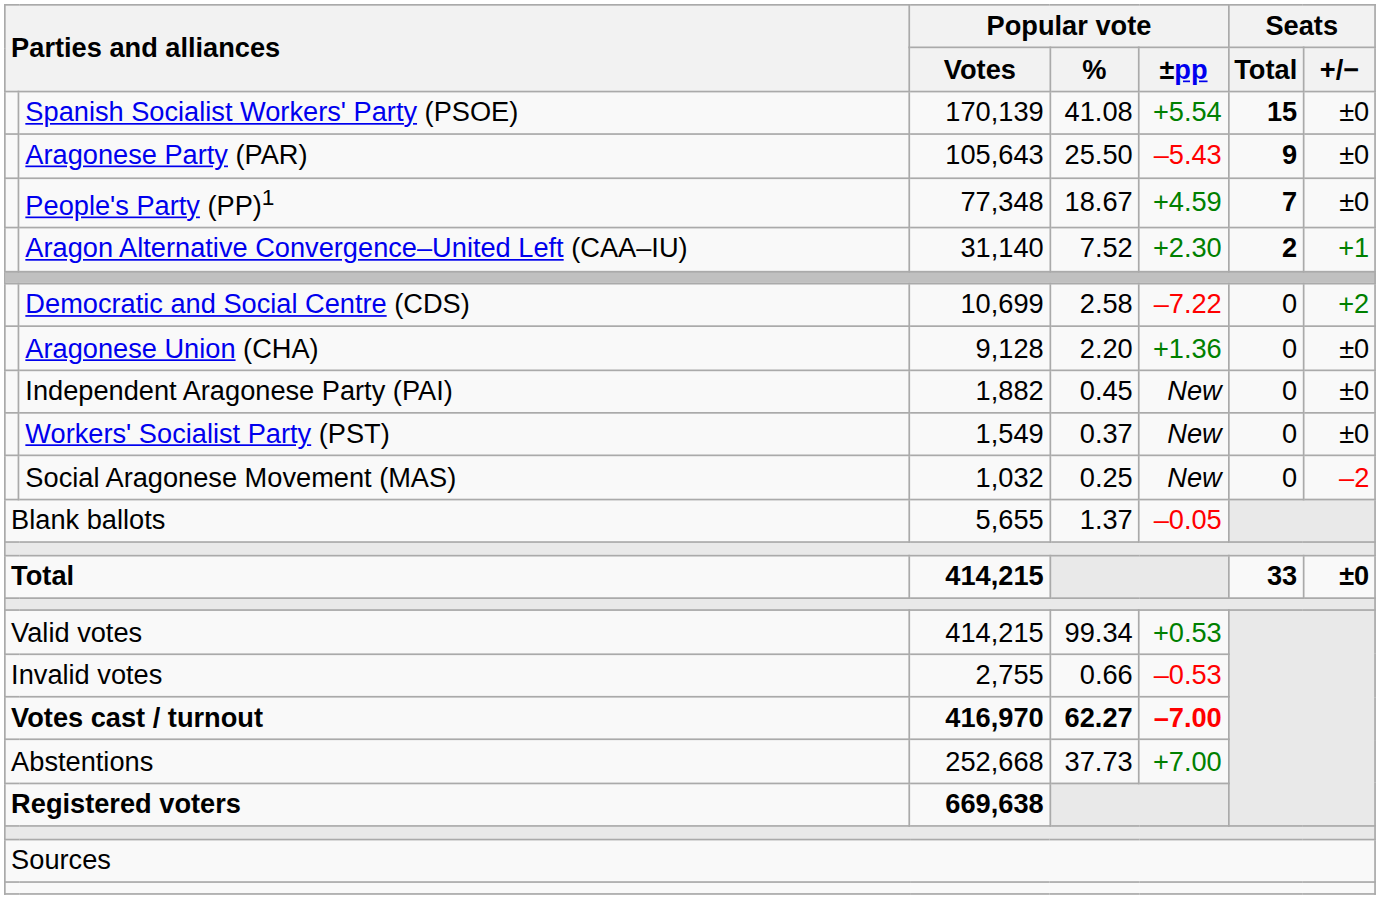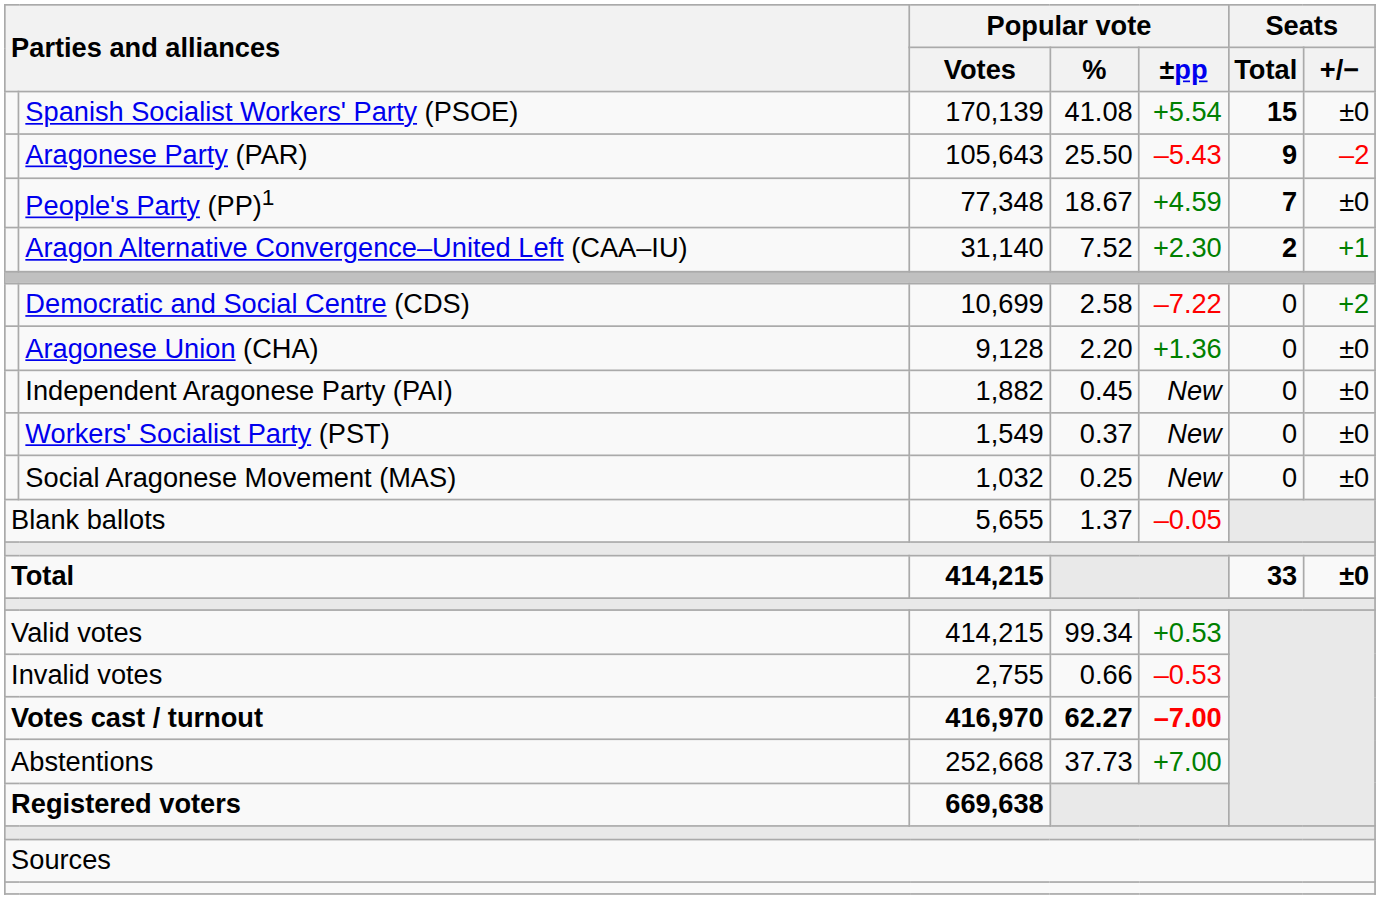Aragonese Party (PAR) | Seats / +/−: ±0 -> –2
Social Aragonese Movement (MAS) | Seats / +/−: –2 -> ±0
